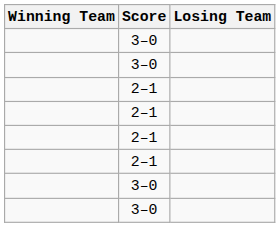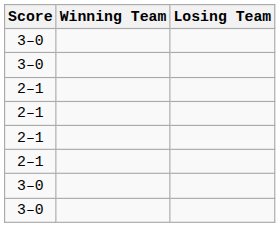columns swapped: Winning Team <-> Score
